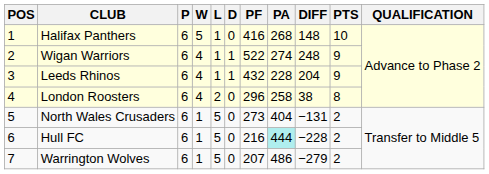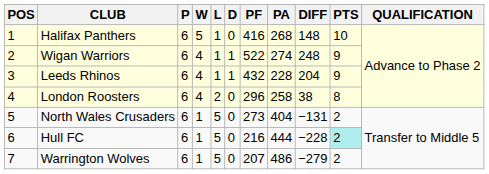Hull FC | PA: paleturquoise background -> no background
Hull FC | PTS: no background -> paleturquoise background
